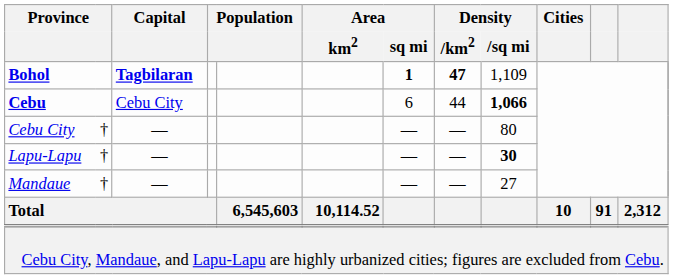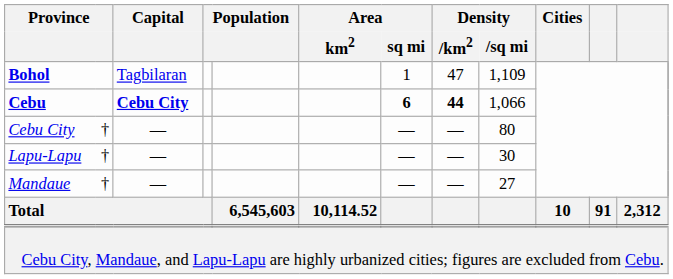Bohol | Capital: bold -> normal
Bohol | Area / sq mi: bold -> normal
Bohol | Density / km2: bold -> normal
Cebu | Capital: normal -> bold
Cebu | Area / sq mi: normal -> bold
Cebu | Density / km2: normal -> bold
Cebu | Density / sq mi: bold -> normal
Lapu-Lapu | Density / sq mi: bold -> normal
